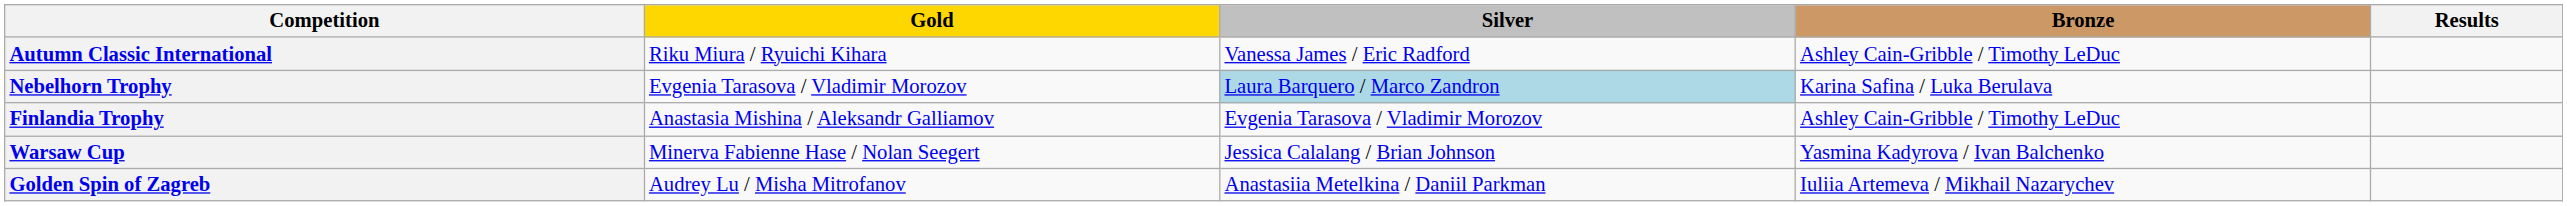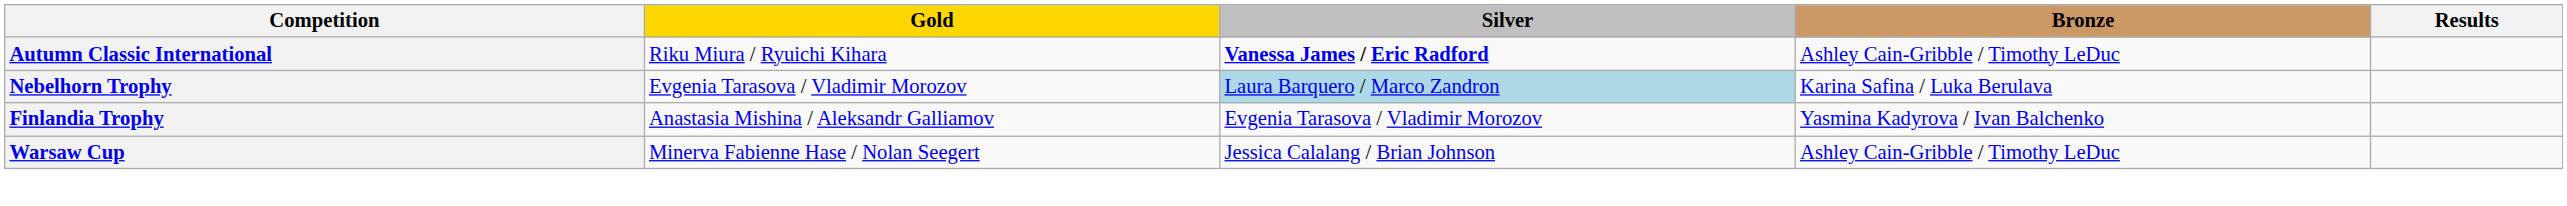Autumn Classic International | Silver: normal -> bold
Finlandia Trophy | Bronze: Ashley Cain-Gribble / Timothy LeDuc -> Yasmina Kadyrova / Ivan Balchenko
Warsaw Cup | Bronze: Yasmina Kadyrova / Ivan Balchenko -> Ashley Cain-Gribble / Timothy LeDuc
- row: Golden Spin of Zagreb | Audrey Lu / Misha Mitrofanov | Anastasiia Metelkina / Daniil Parkman | Iuliia Artemeva / Mikhail Nazarychev
